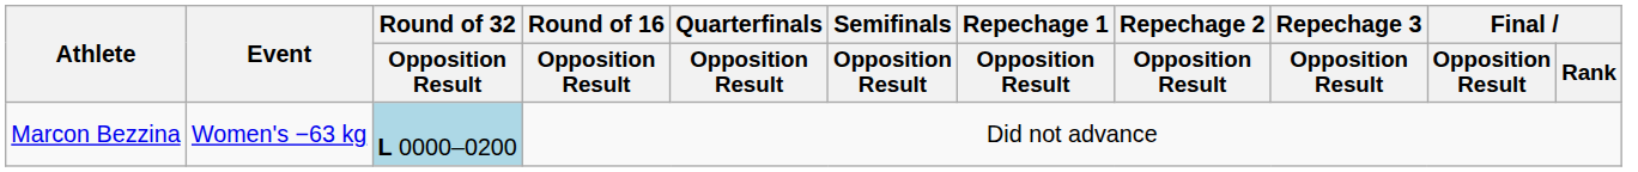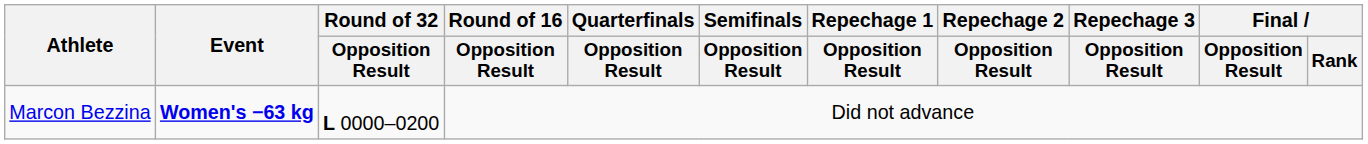Marcon Bezzina | Event: normal -> bold
Marcon Bezzina | Round of 32 / Opposition Result: lightblue background -> no background
